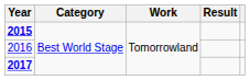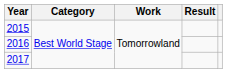2015 | Year: bold -> normal
2017 | Year: bold -> normal
